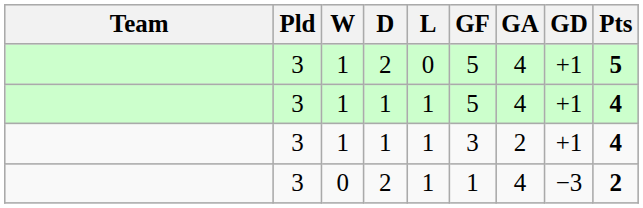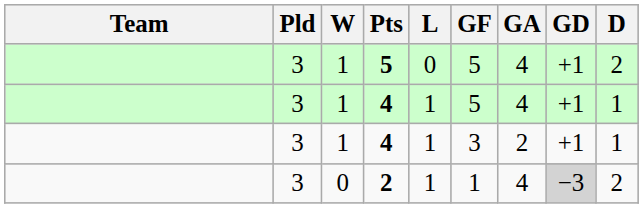columns swapped: D <-> Pts
row 5 | GD: no background -> lightgrey background
